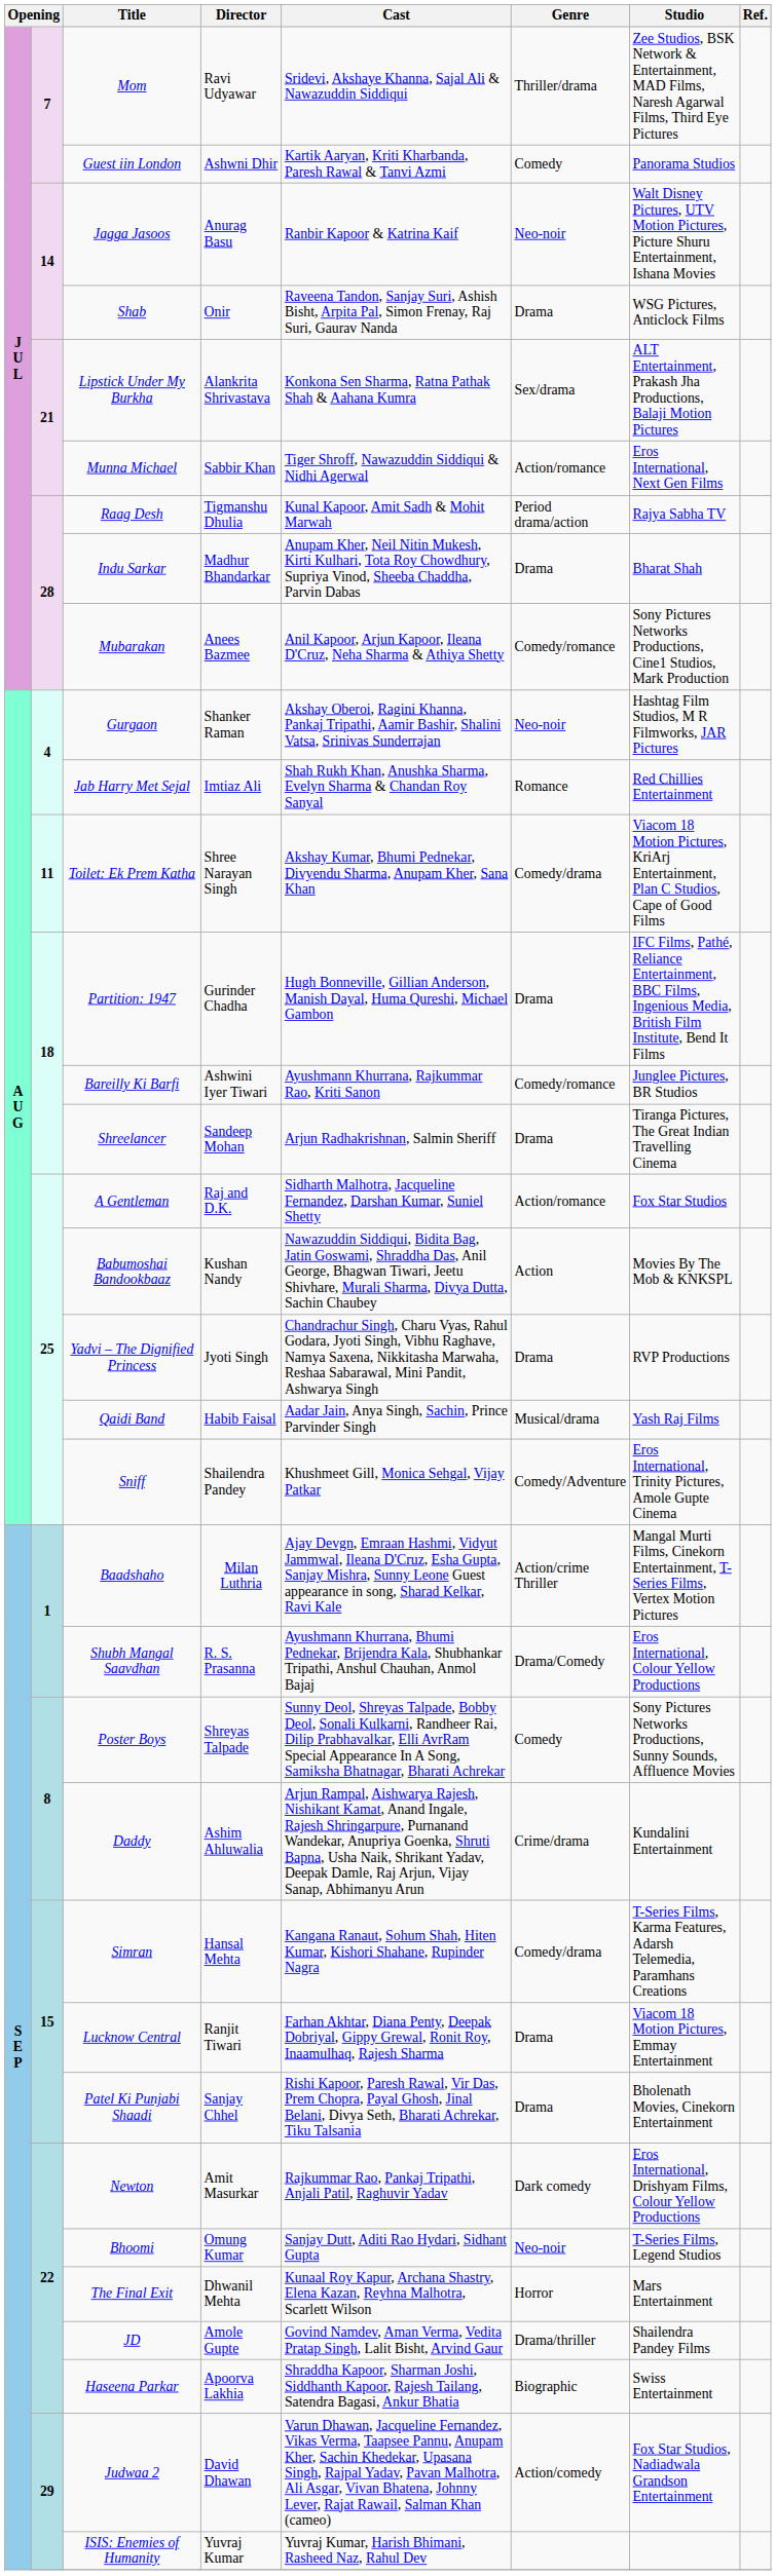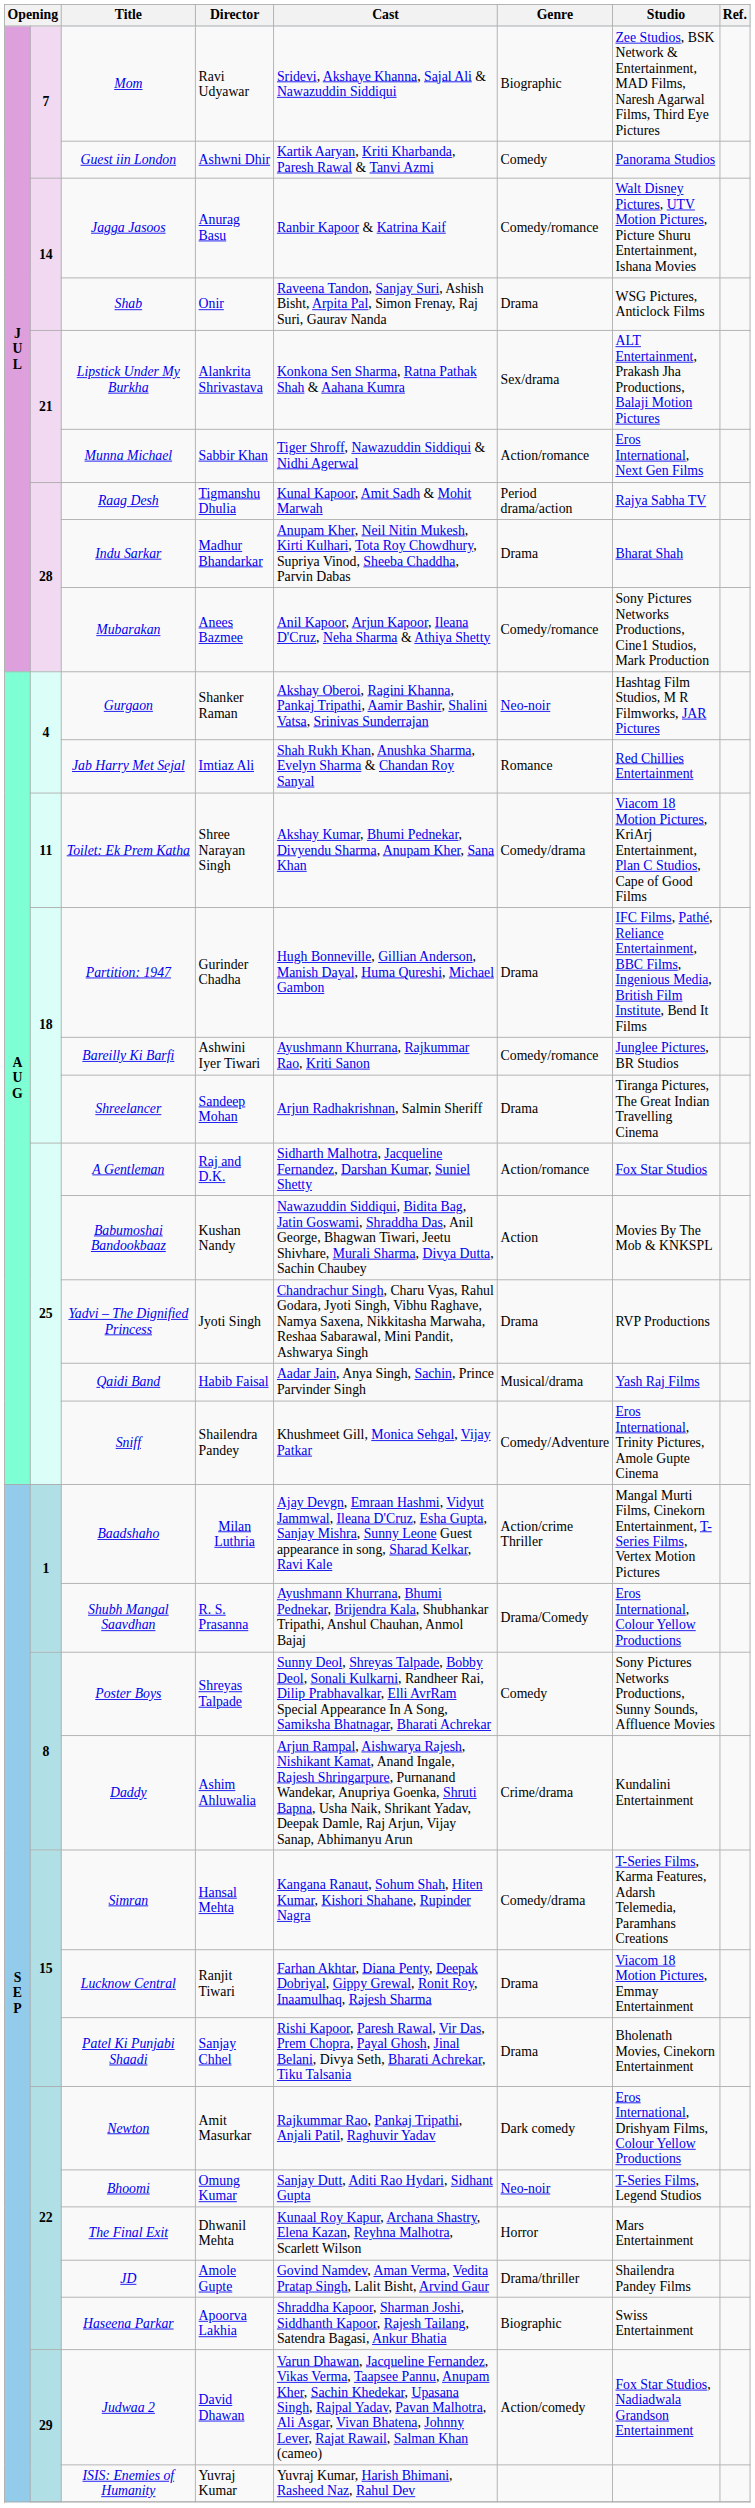Mom | Genre: Thriller/drama -> Biographic
Jagga Jasoos | Genre: Neo-noir -> Comedy/romance
